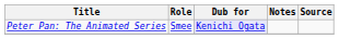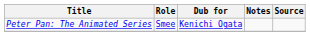Peter Pan: The Animated Series | Dub for: lavender background -> no background
